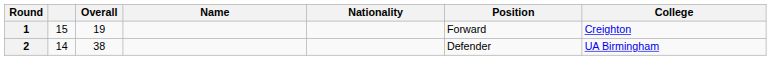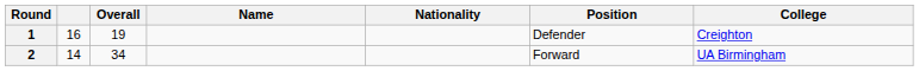1 | column 2: 15 -> 16
1 | Position: Forward -> Defender
2 | Overall: 38 -> 34
2 | Position: Defender -> Forward
